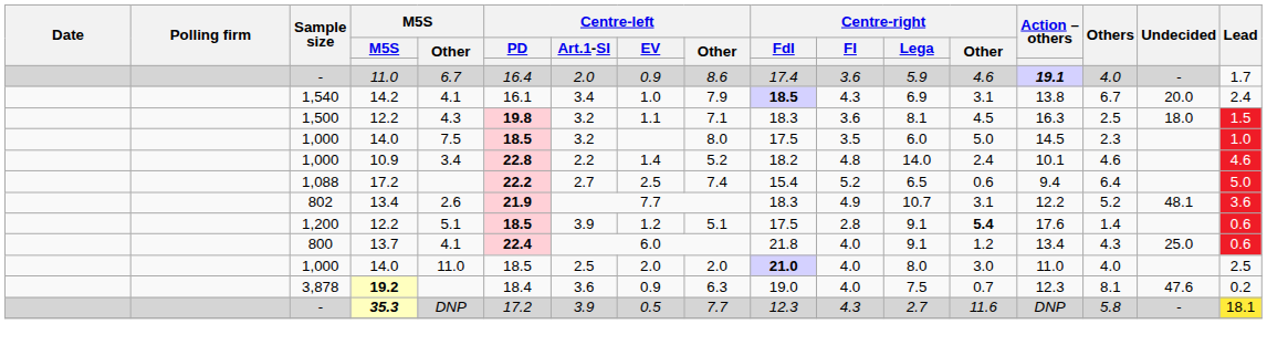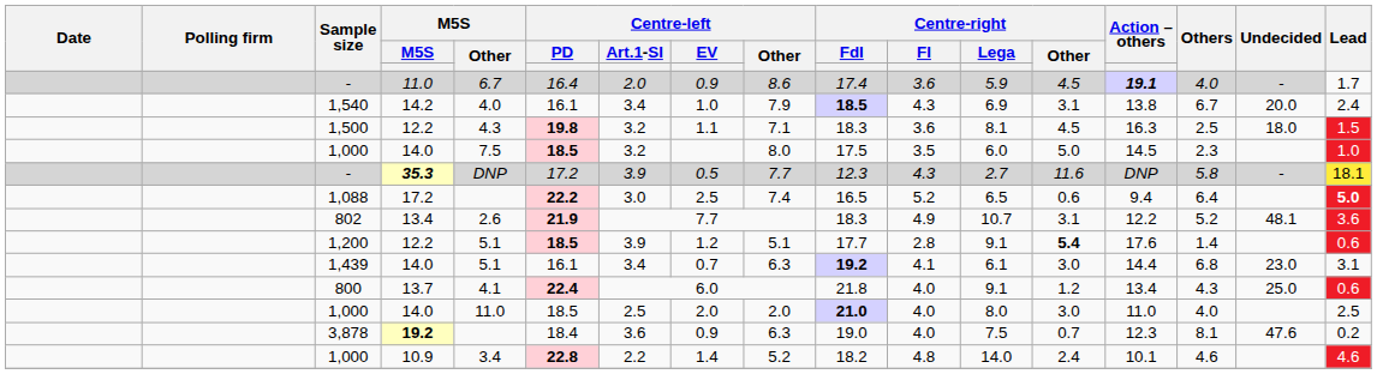- / 11.0 | Centre-right / Other: 4.6 -> 4.5
1,540 | M5S / Other: 4.1 -> 4.0
rows swapped: 1,000 / 10.9 <-> - / 35.3
1,088 | Centre-left / Art.1-SI: 2.7 -> 3.0
1,088 | Centre-right / FdI: 15.4 -> 16.5
1,088 | Lead: normal -> bold
1,200 | Centre-right / FdI: 17.5 -> 17.7
+ row: 1,439 | 14.0 | 5.1 | 16.1 | 3.4 | 0.7 | 6.3 | 19.2 | 4.1 | 6.1 | 3.0 | 14.4 | 6.8 | 23.0 | 3.1
